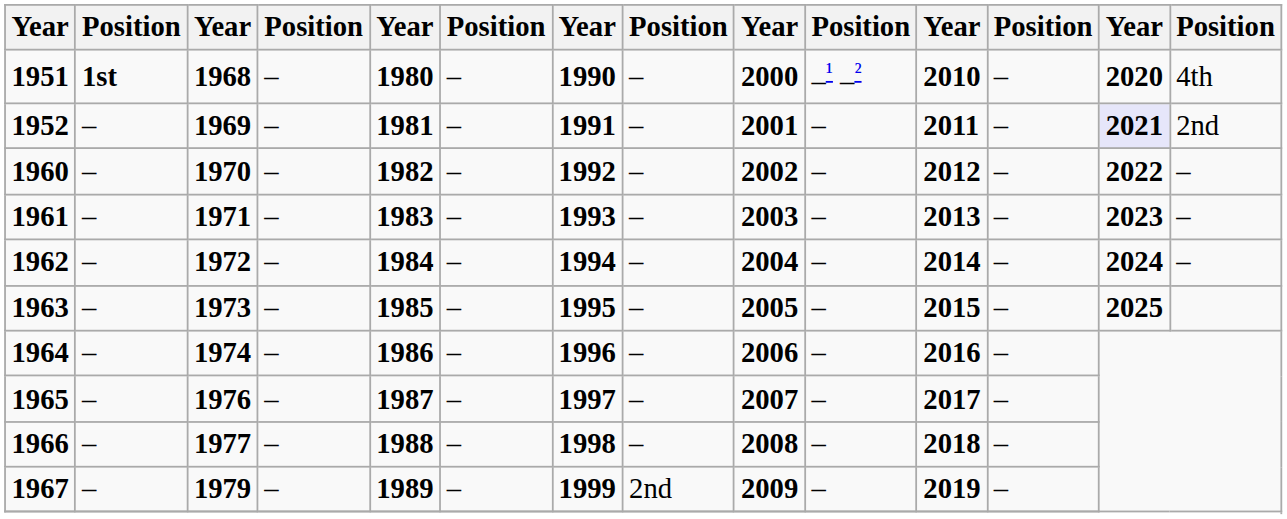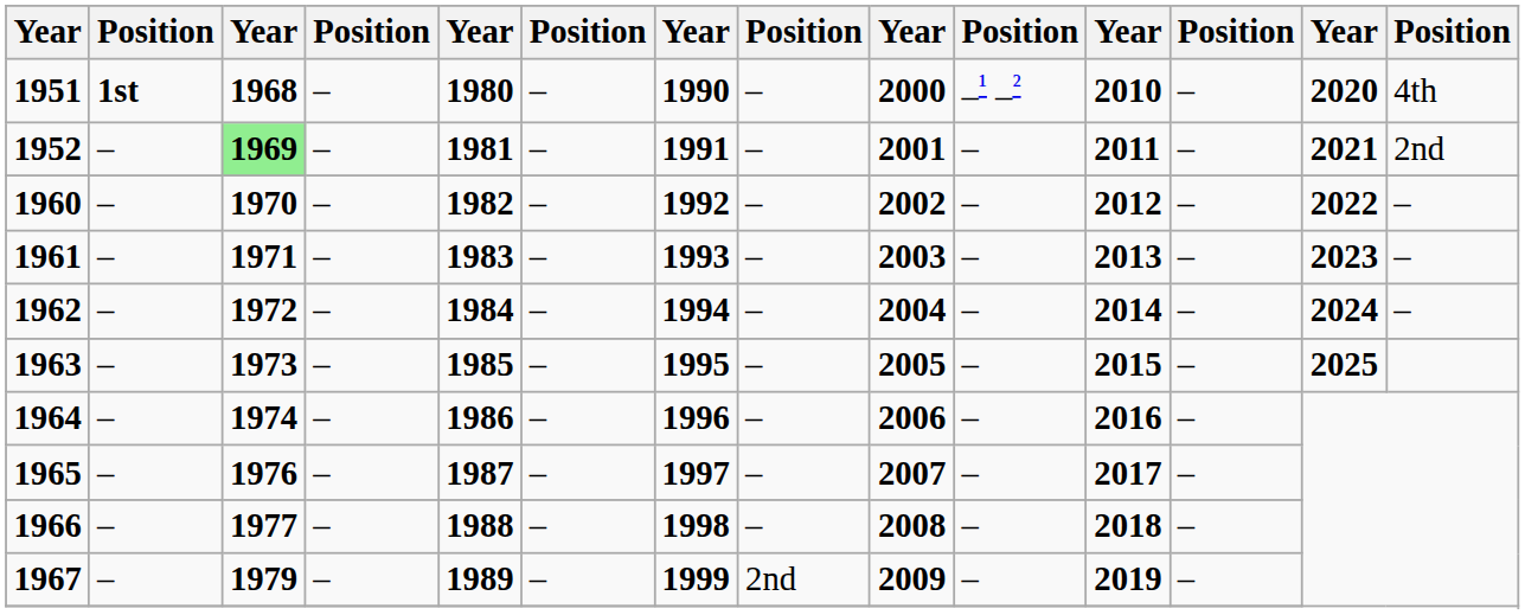1952 | column 3: no background -> lightgreen background
1952 | column 13: lavender background -> no background
